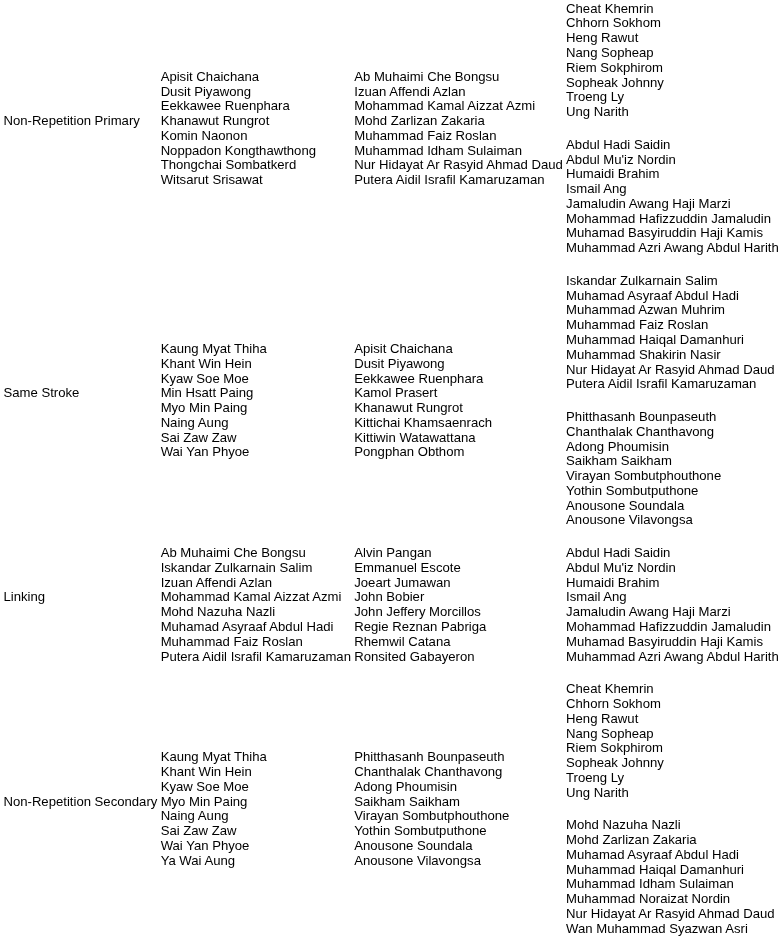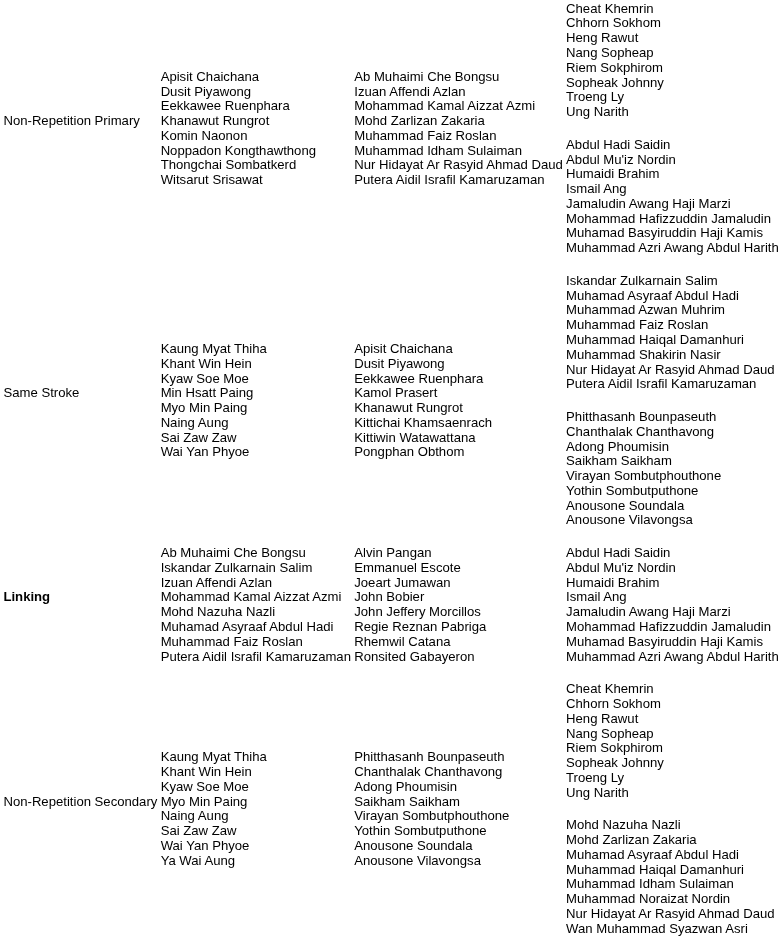row 5 | column 1: normal -> bold
